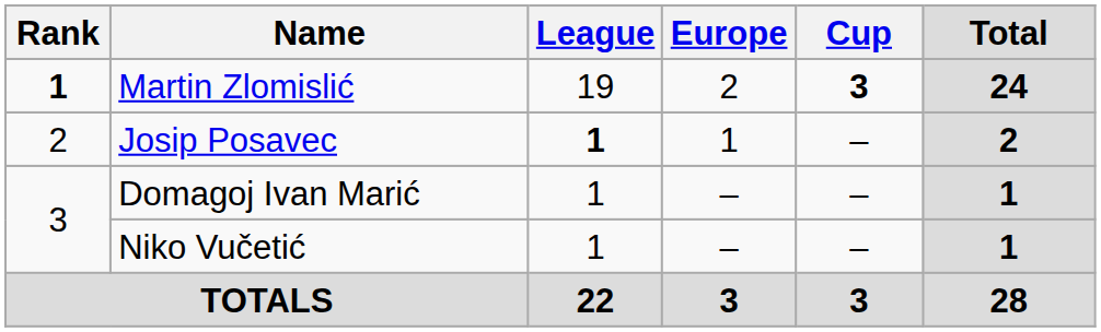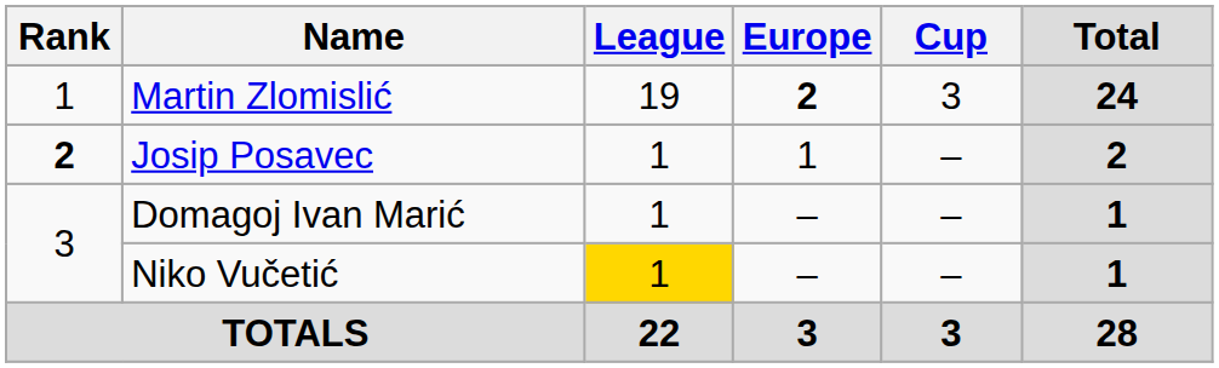Martin Zlomislić | Rank: bold -> normal
Martin Zlomislić | Europe: normal -> bold
Martin Zlomislić | Cup: bold -> normal
Josip Posavec | Rank: normal -> bold
Josip Posavec | League: bold -> normal
Niko Vučetić | League: no background -> gold background
